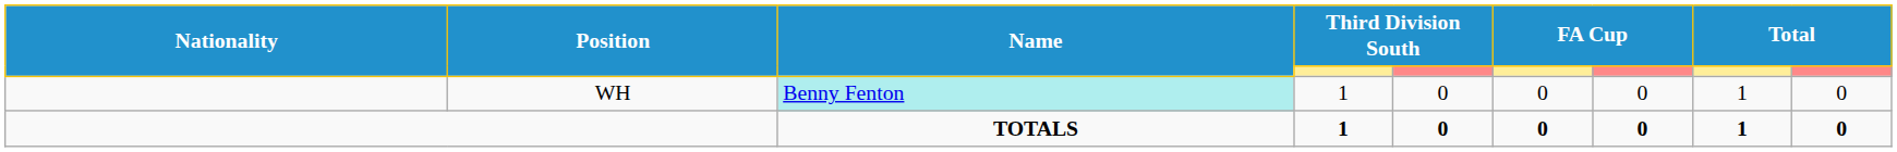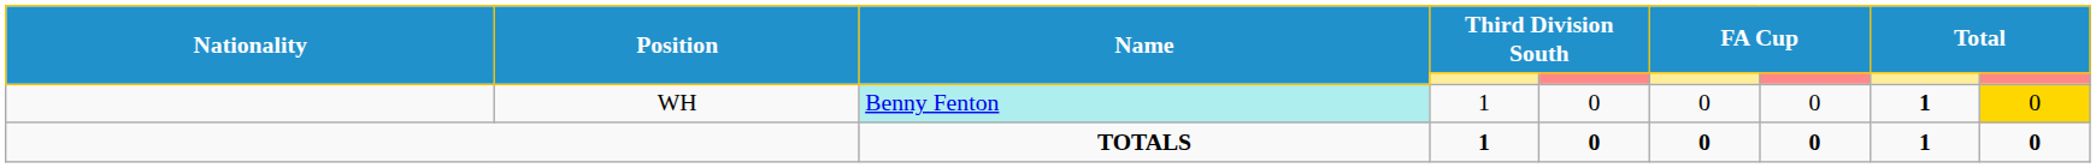WH | column 8: normal -> bold
WH | column 9: no background -> gold background
